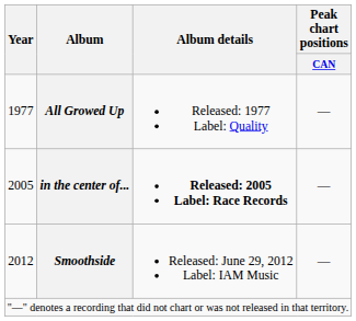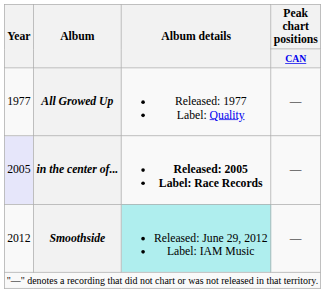in the center of... | Year: no background -> lavender background
Smoothside | Album details: no background -> paleturquoise background
